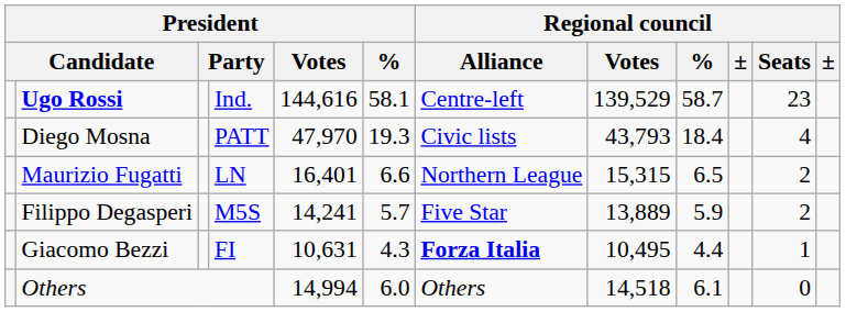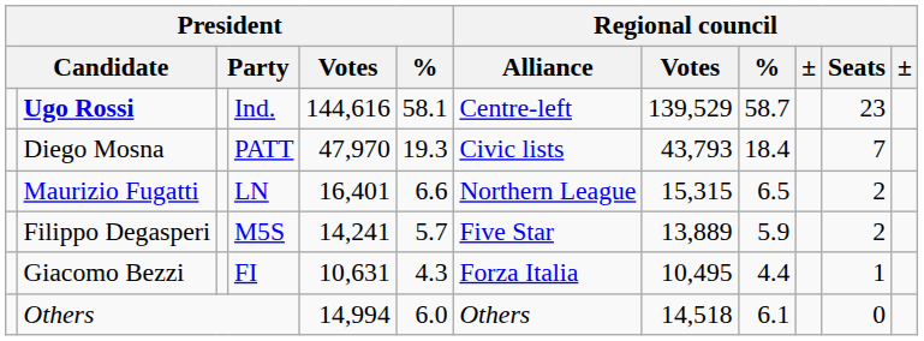Diego Mosna | Regional council / Seats: 4 -> 7
Giacomo Bezzi | Regional council / Alliance: bold -> normal
